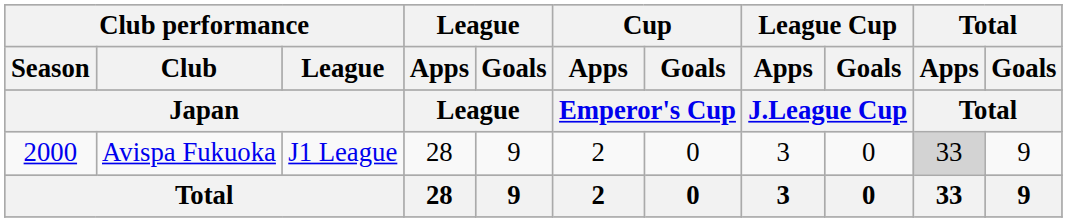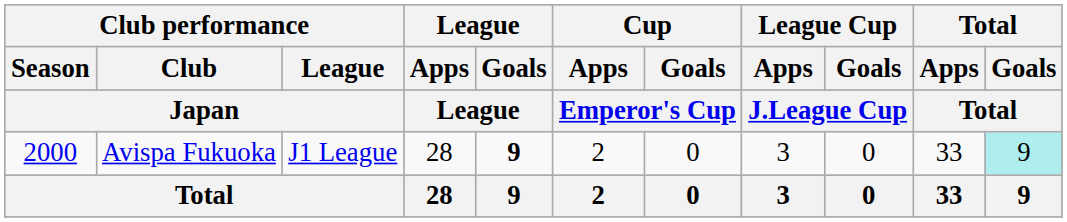Avispa Fukuoka | League / Goals / League: normal -> bold
Avispa Fukuoka | Total / Apps / Total: lightgrey background -> no background
Avispa Fukuoka | Total / Goals / Total: no background -> paleturquoise background
